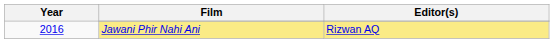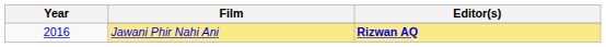Jawani Phir Nahi Ani | Editor(s): normal -> bold
